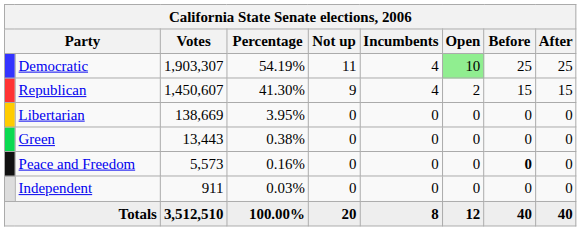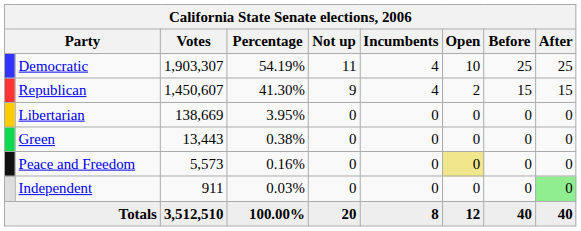Democratic | Open: lightgreen background -> no background
Peace and Freedom | Open: no background -> khaki background
Peace and Freedom | Before: bold -> normal
Independent | After: no background -> lightgreen background
